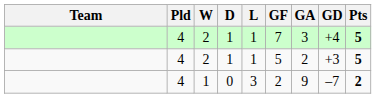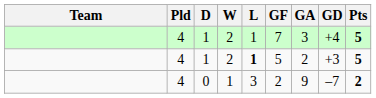columns swapped: W <-> D
row 3 | L: normal -> bold
